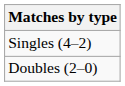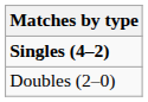row 2 | column 1: normal -> bold
